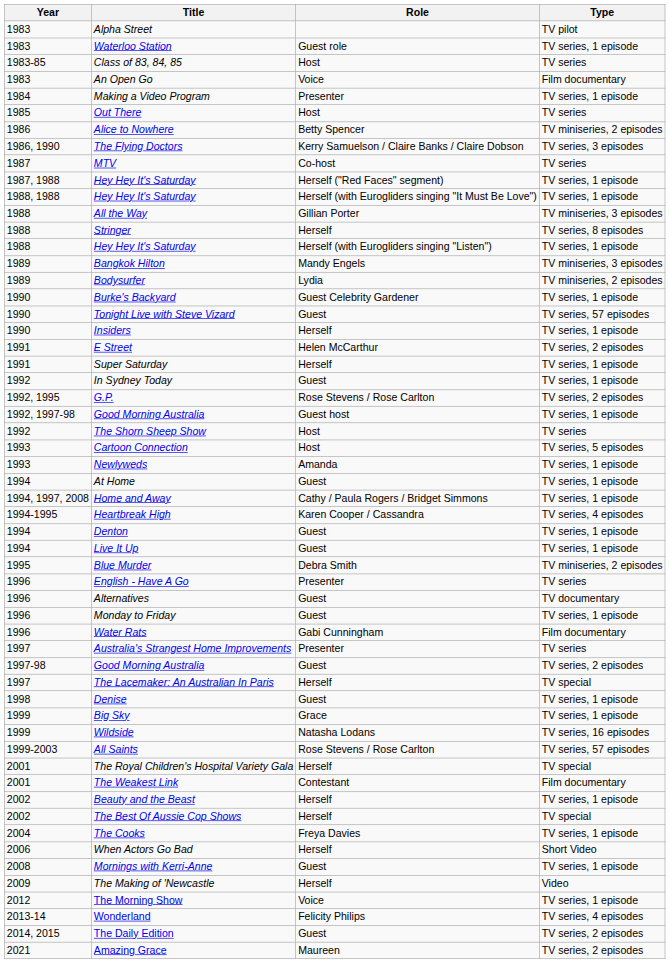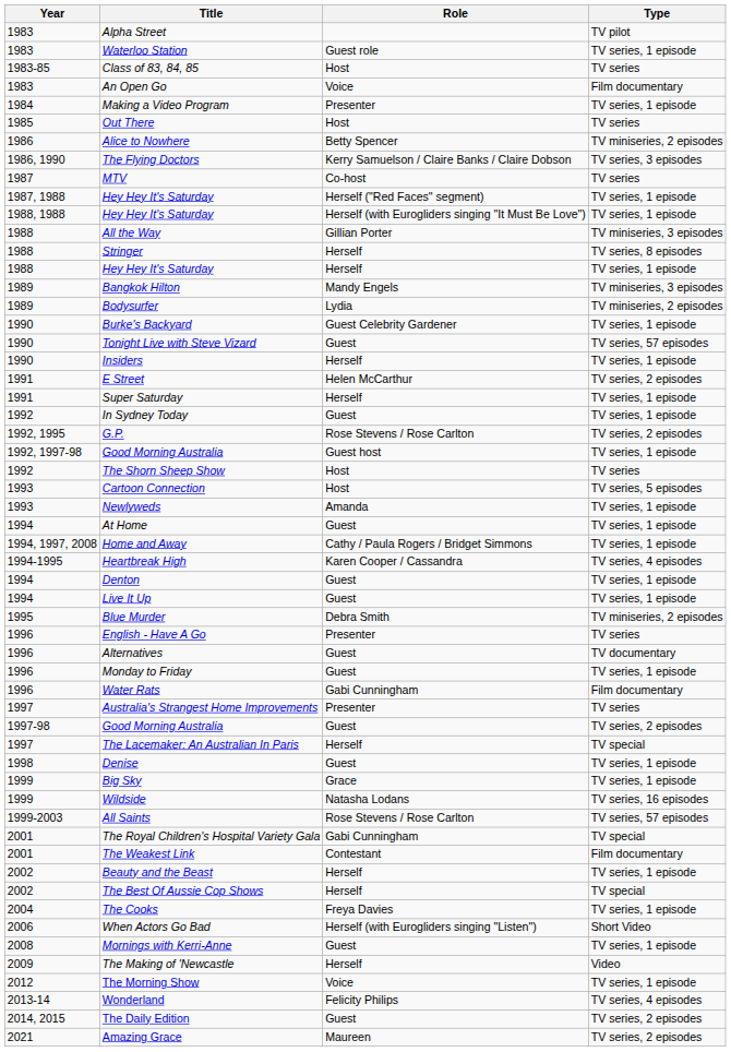1988 / Hey Hey It's Saturday | Role: Herself (with Eurogliders singing "Listen") -> Herself
The Royal Children's Hospital Variety Gala | Role: Herself -> Gabi Cunningham
When Actors Go Bad | Role: Herself -> Herself (with Eurogliders singing "Listen")
